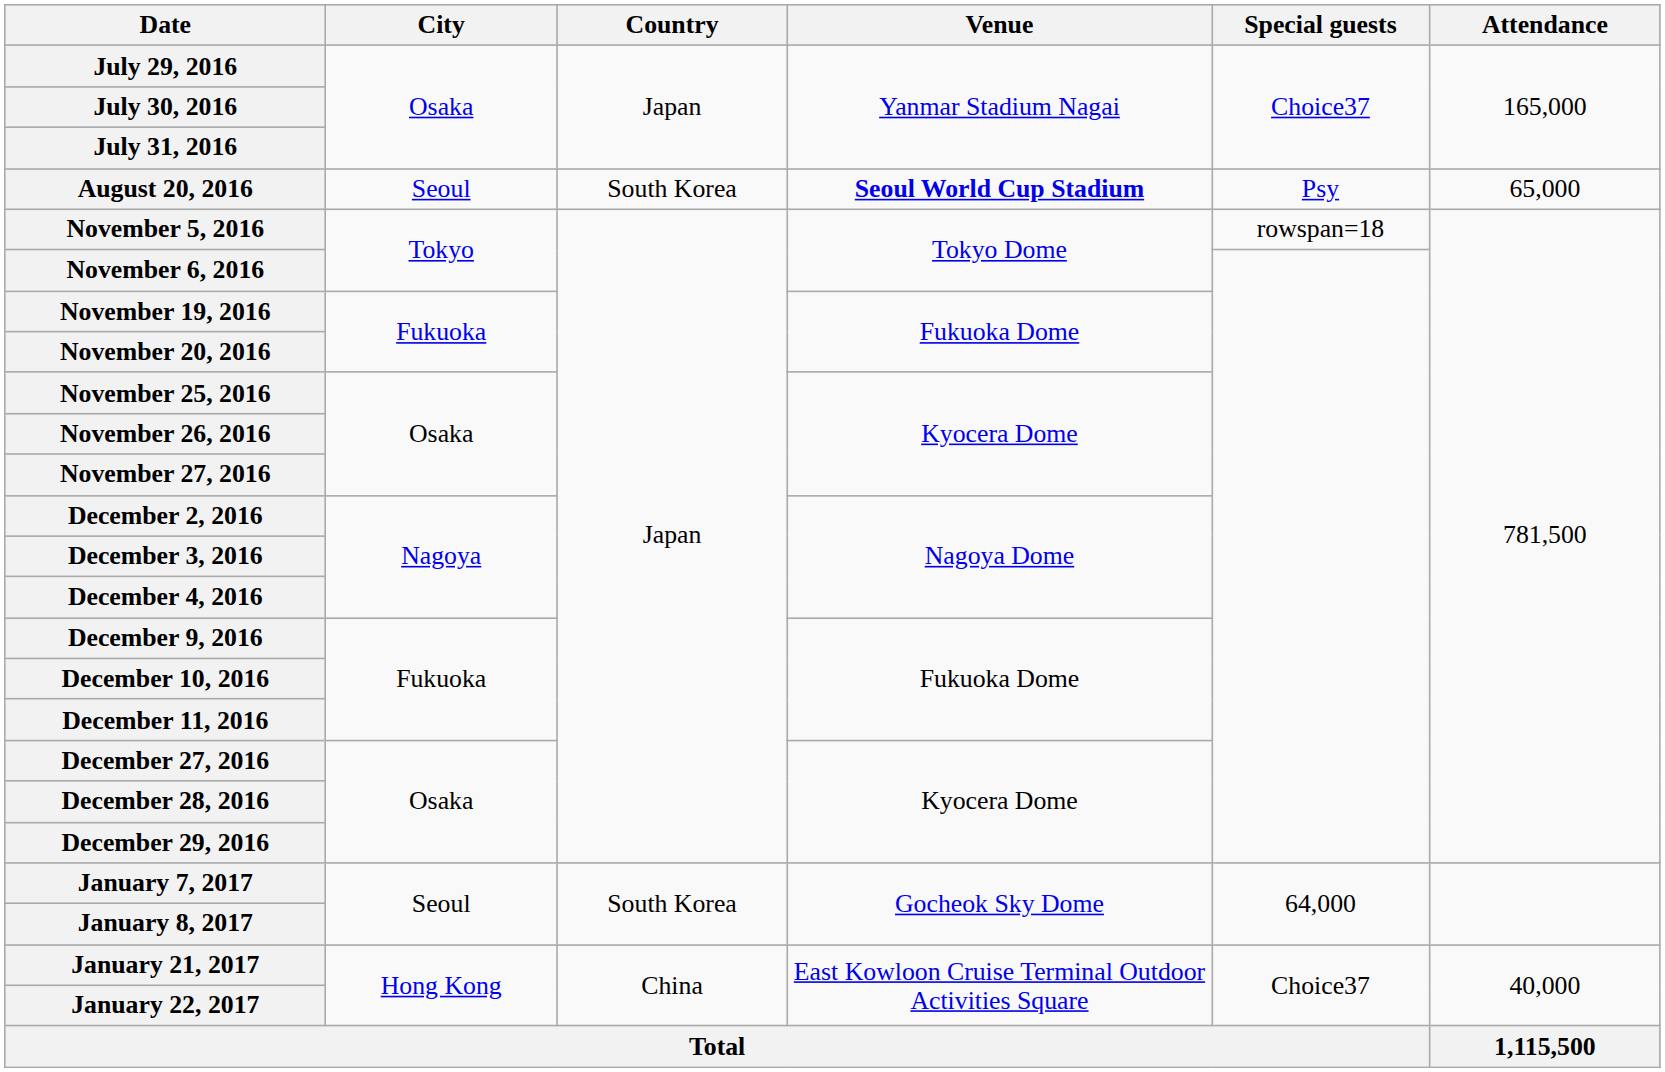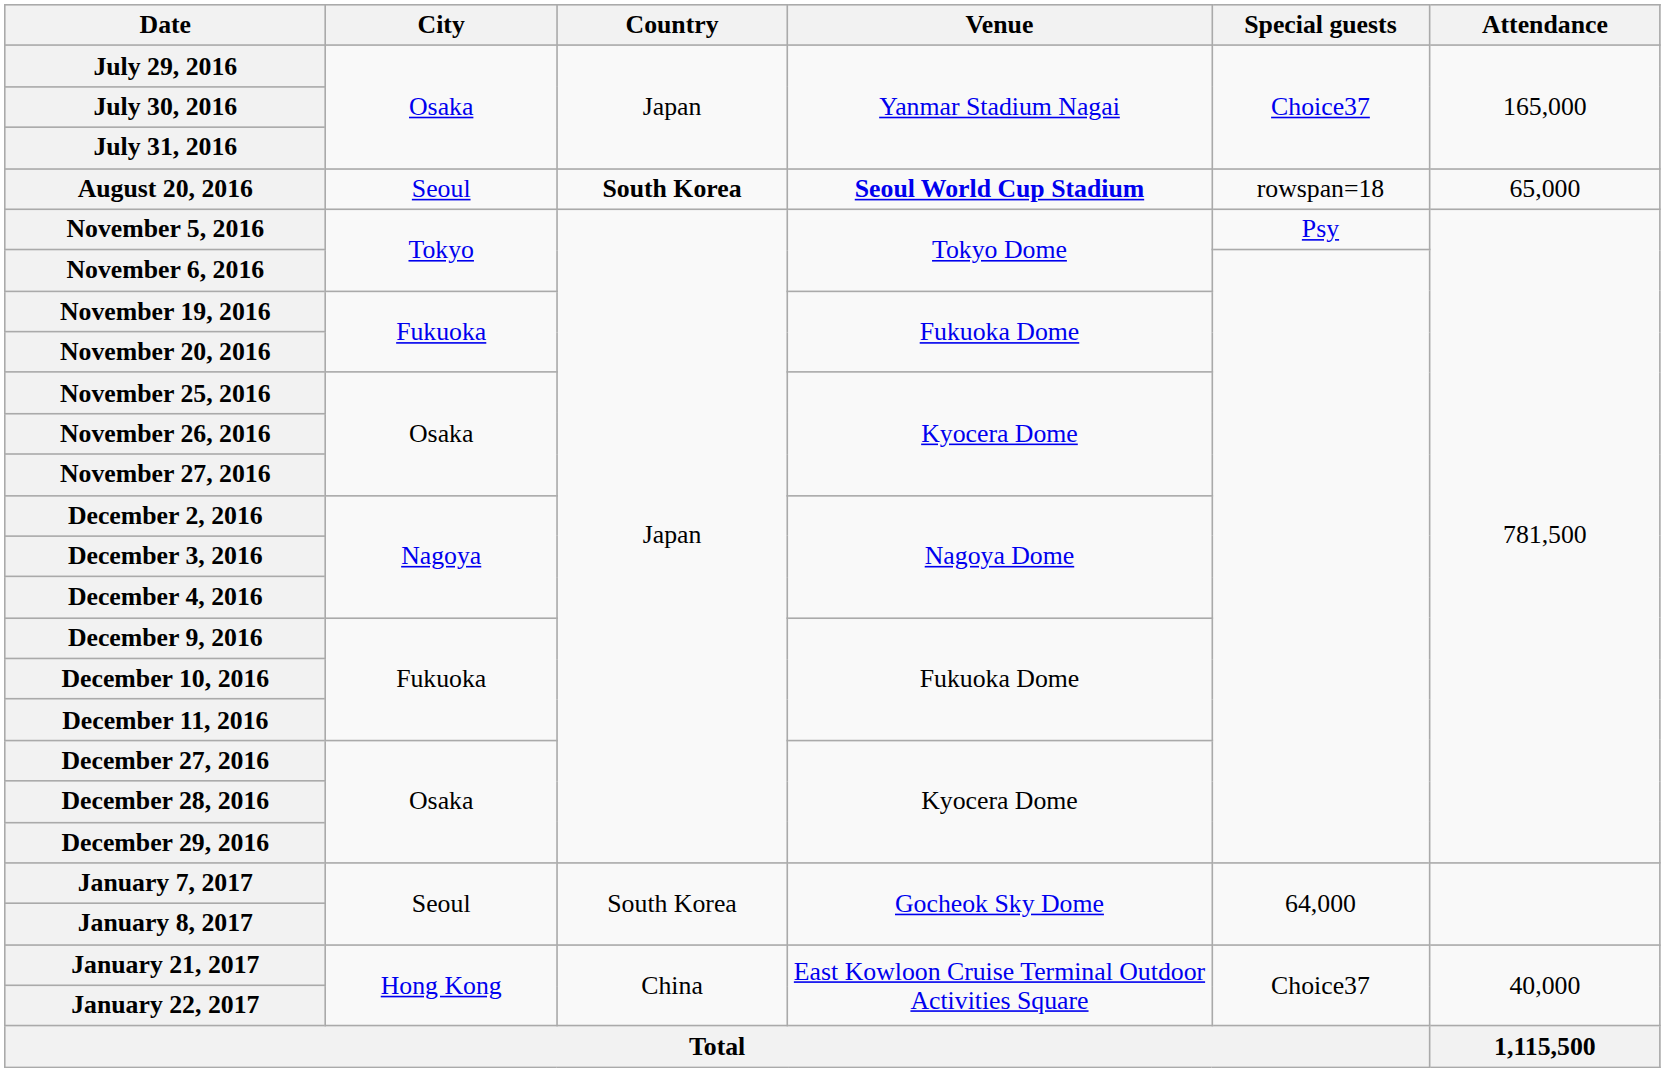August 20, 2016 | Country: normal -> bold
August 20, 2016 | Special guests: Psy -> rowspan=18
November 5, 2016 | Special guests: rowspan=18 -> Psy
